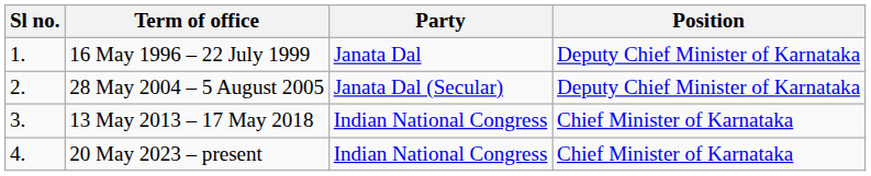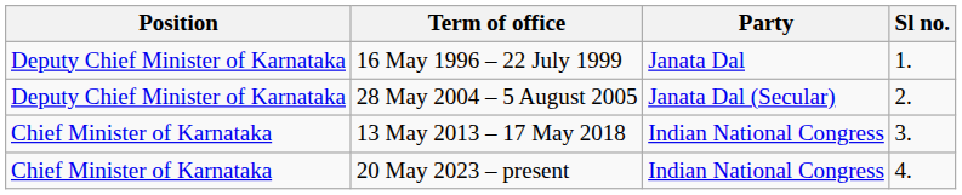columns swapped: Sl no. <-> Position
